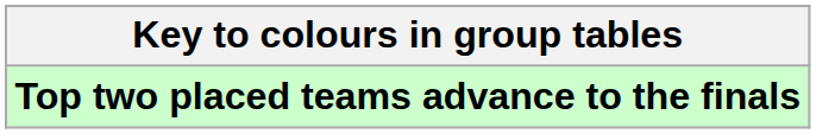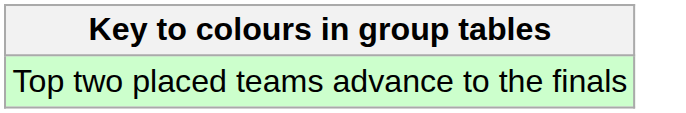row 2 | column 1: bold -> normal
